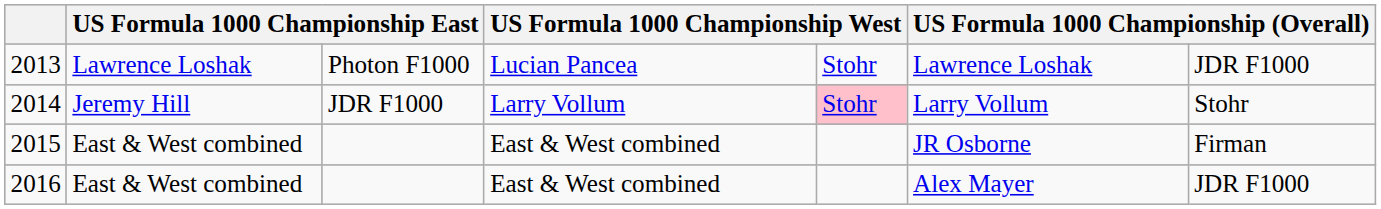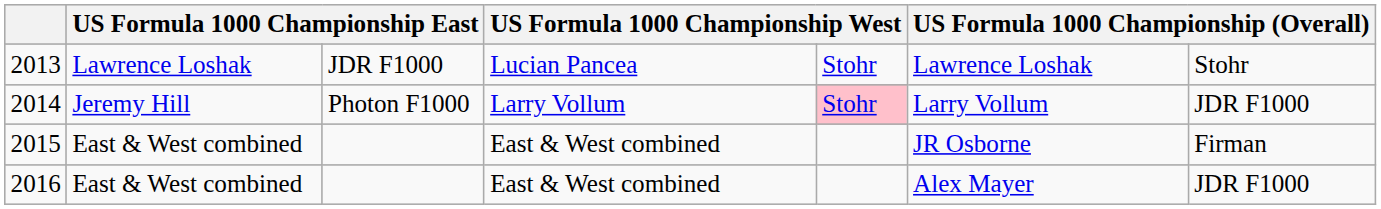2013 | column 3: Photon F1000 -> JDR F1000
2013 | column 7: JDR F1000 -> Stohr
2014 | column 3: JDR F1000 -> Photon F1000
2014 | column 7: Stohr -> JDR F1000
